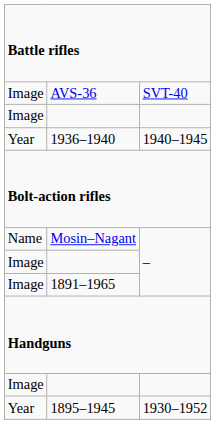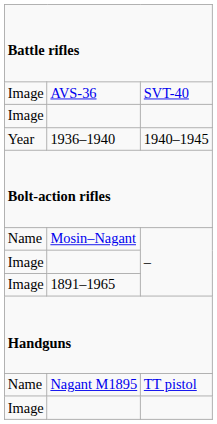+ row: Name | Nagant M1895 | TT pistol
- row: Year | 1895–1945 | 1930–1952
